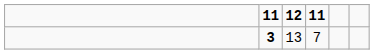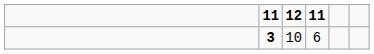row 2 | 12: 13 -> 10
row 2 | column 4: 7 -> 6
